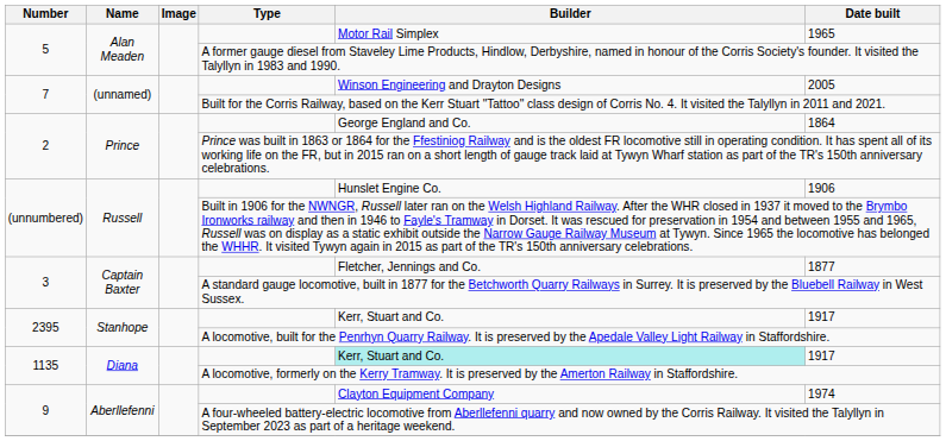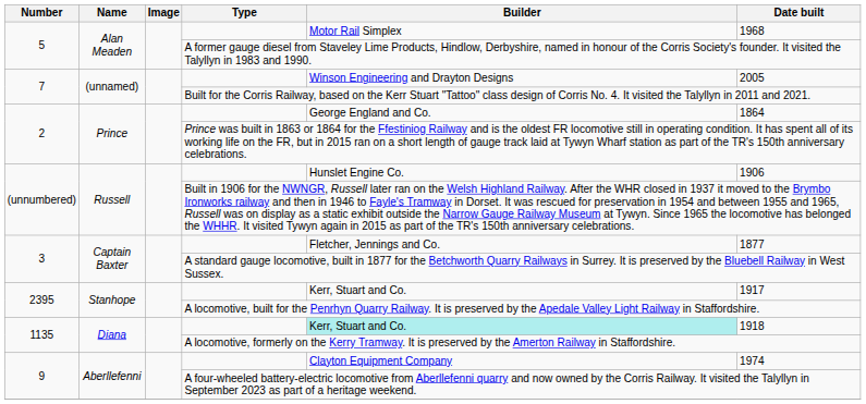row 2 | Date built: 1965 -> 1968
row 14 | Date built: 1917 -> 1918
